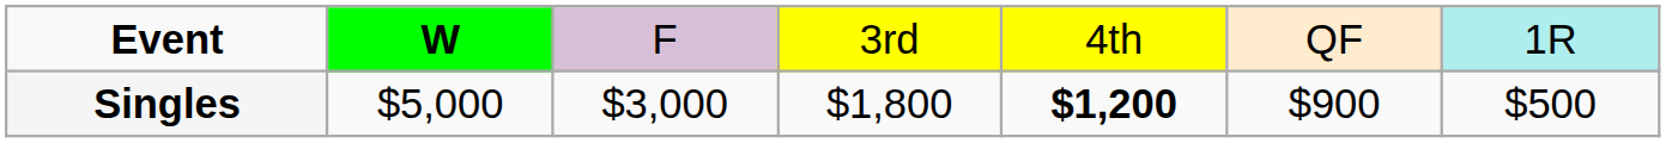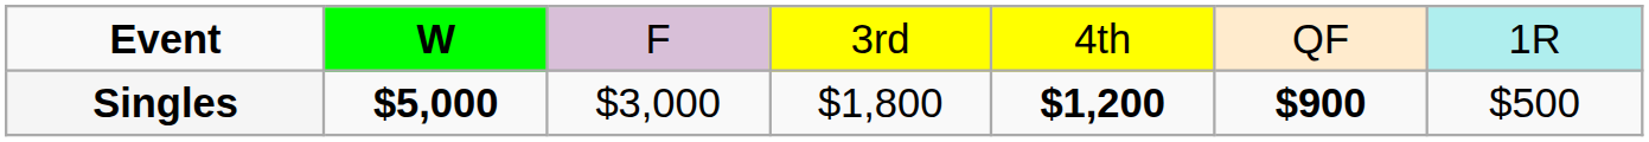Singles | column 2: normal -> bold
Singles | column 6: normal -> bold
